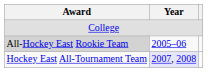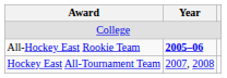All-Hockey East Rookie Team | Award: lightgrey background -> no background
All-Hockey East Rookie Team | Year: normal -> bold
Hockey East All-Tournament Team | Year: lavender background -> no background
